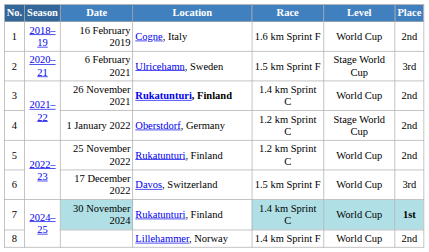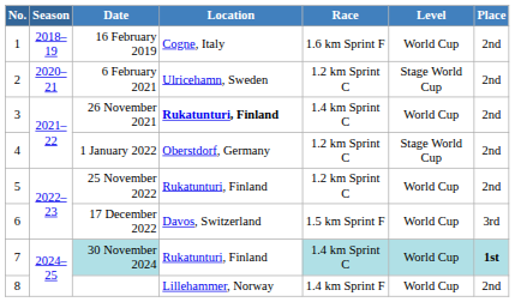6 February 2021 | Race: 1.5 km Sprint F -> 1.2 km Sprint C
6 February 2021 | Place: 3rd -> 2nd
